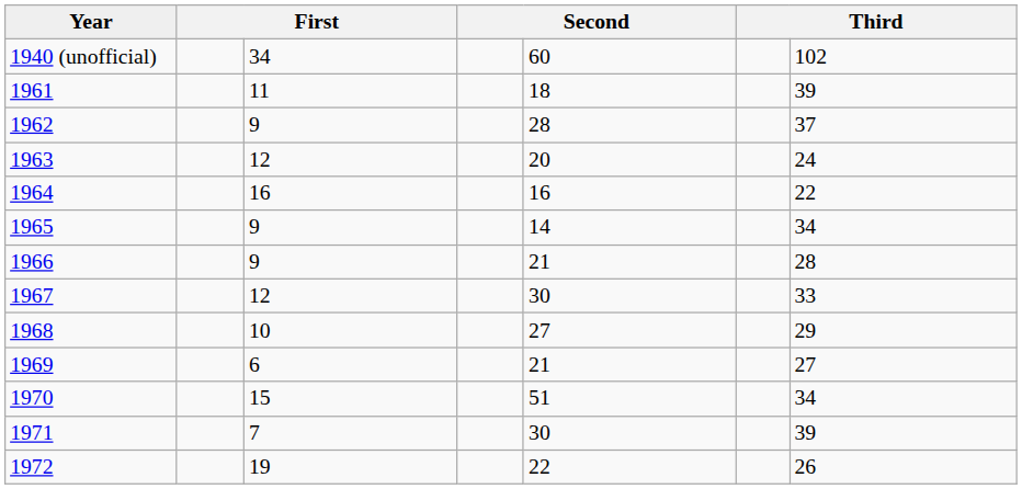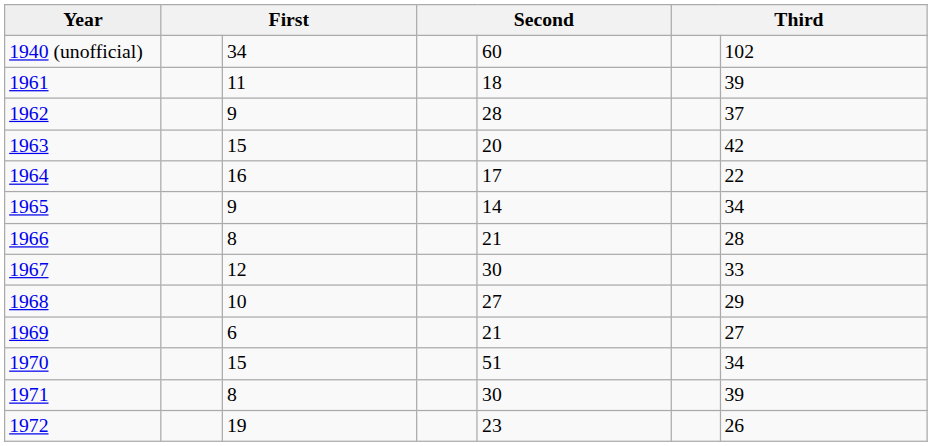1963 | column 3: 12 -> 15
1963 | column 7: 24 -> 42
1964 | column 5: 16 -> 17
1966 | column 3: 9 -> 8
1971 | column 3: 7 -> 8
1972 | column 5: 22 -> 23
